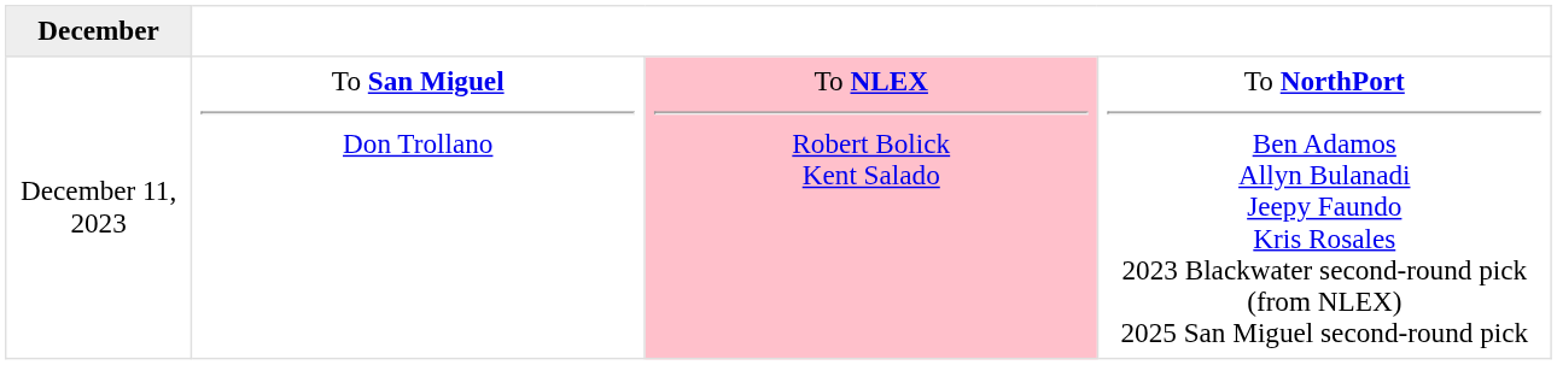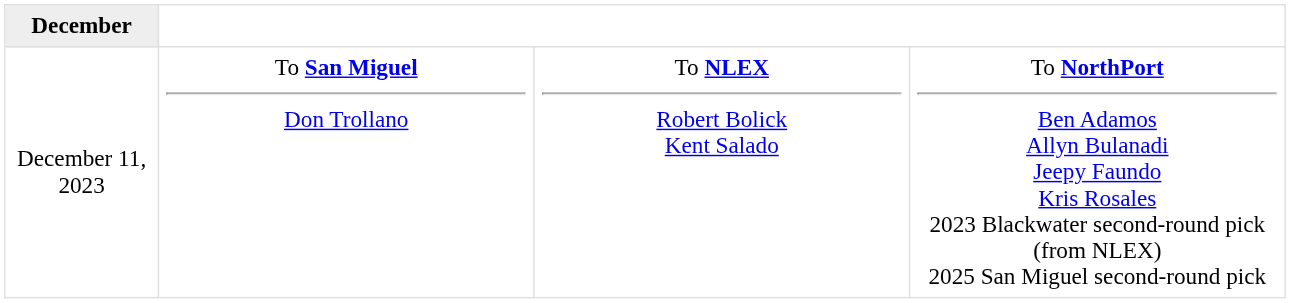To San Miguel Don Trollano | column 3: pink background -> no background
